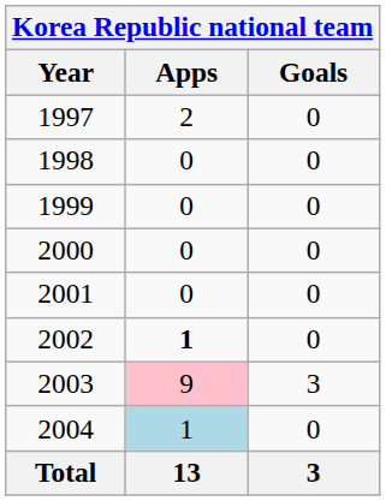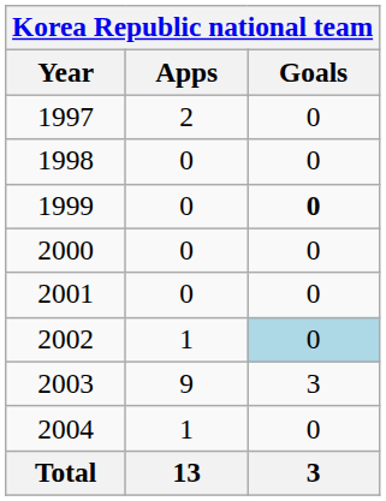1999 | Goals: normal -> bold
2002 | Apps: bold -> normal
2002 | Goals: no background -> lightblue background
2003 | Apps: pink background -> no background
2004 | Apps: lightblue background -> no background
